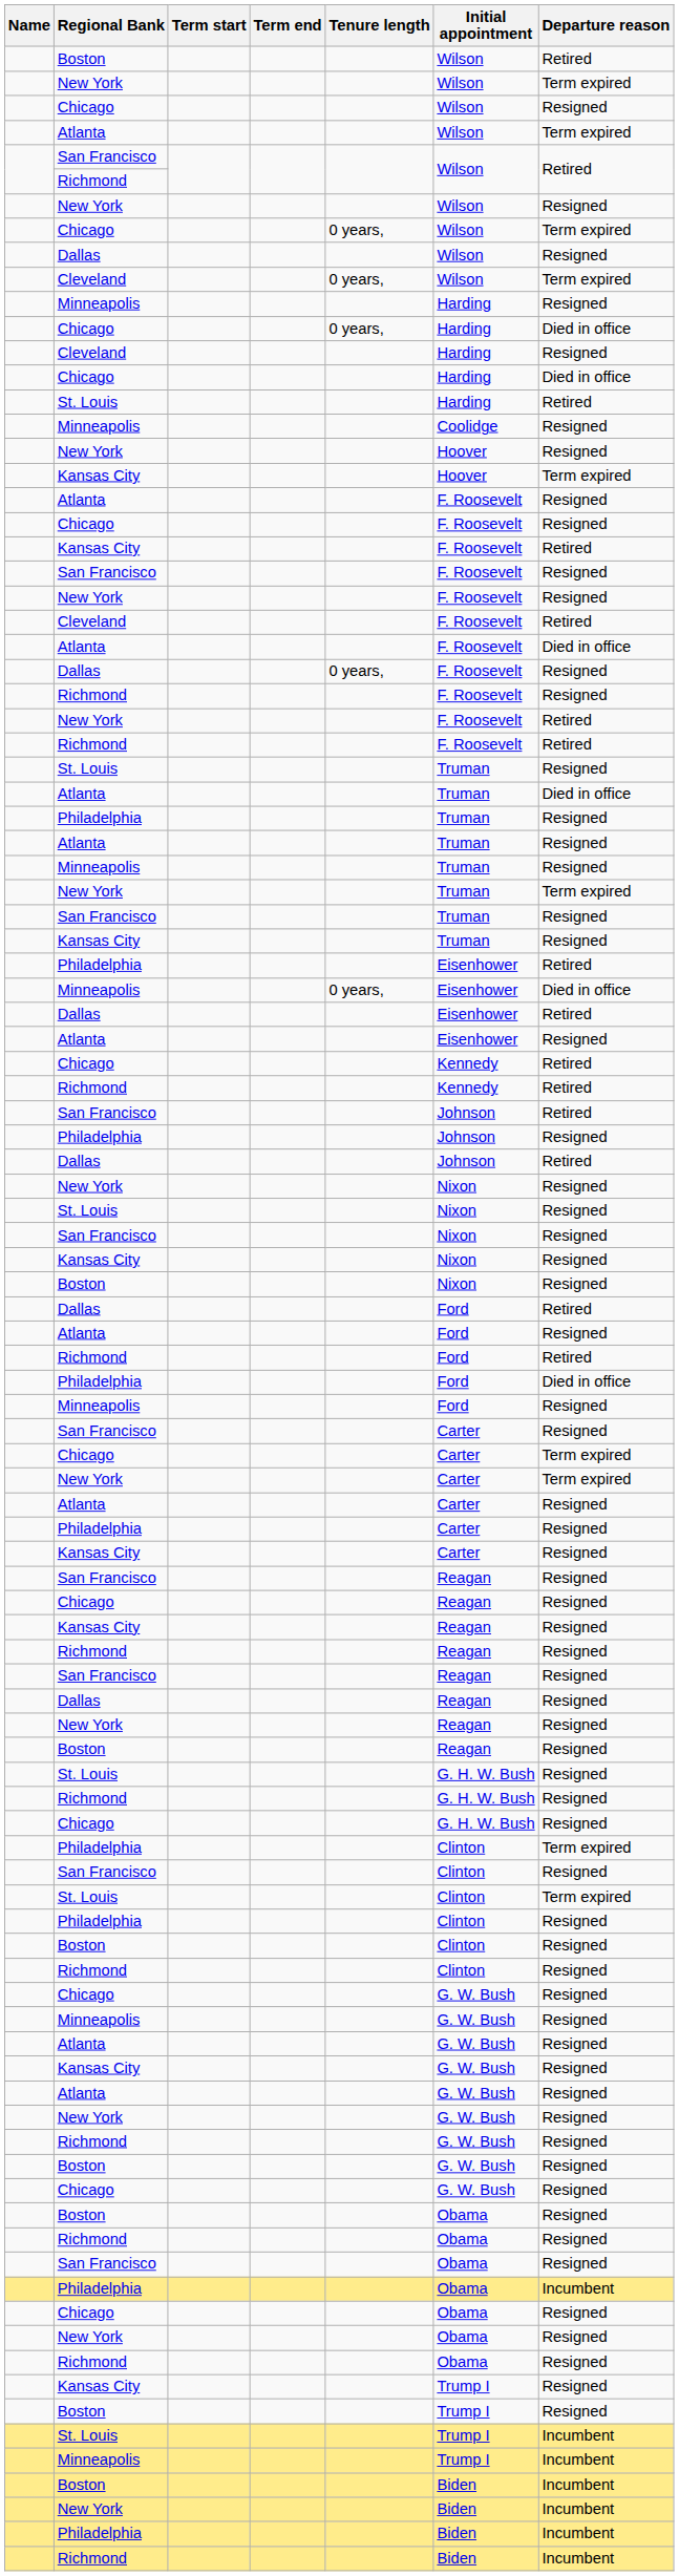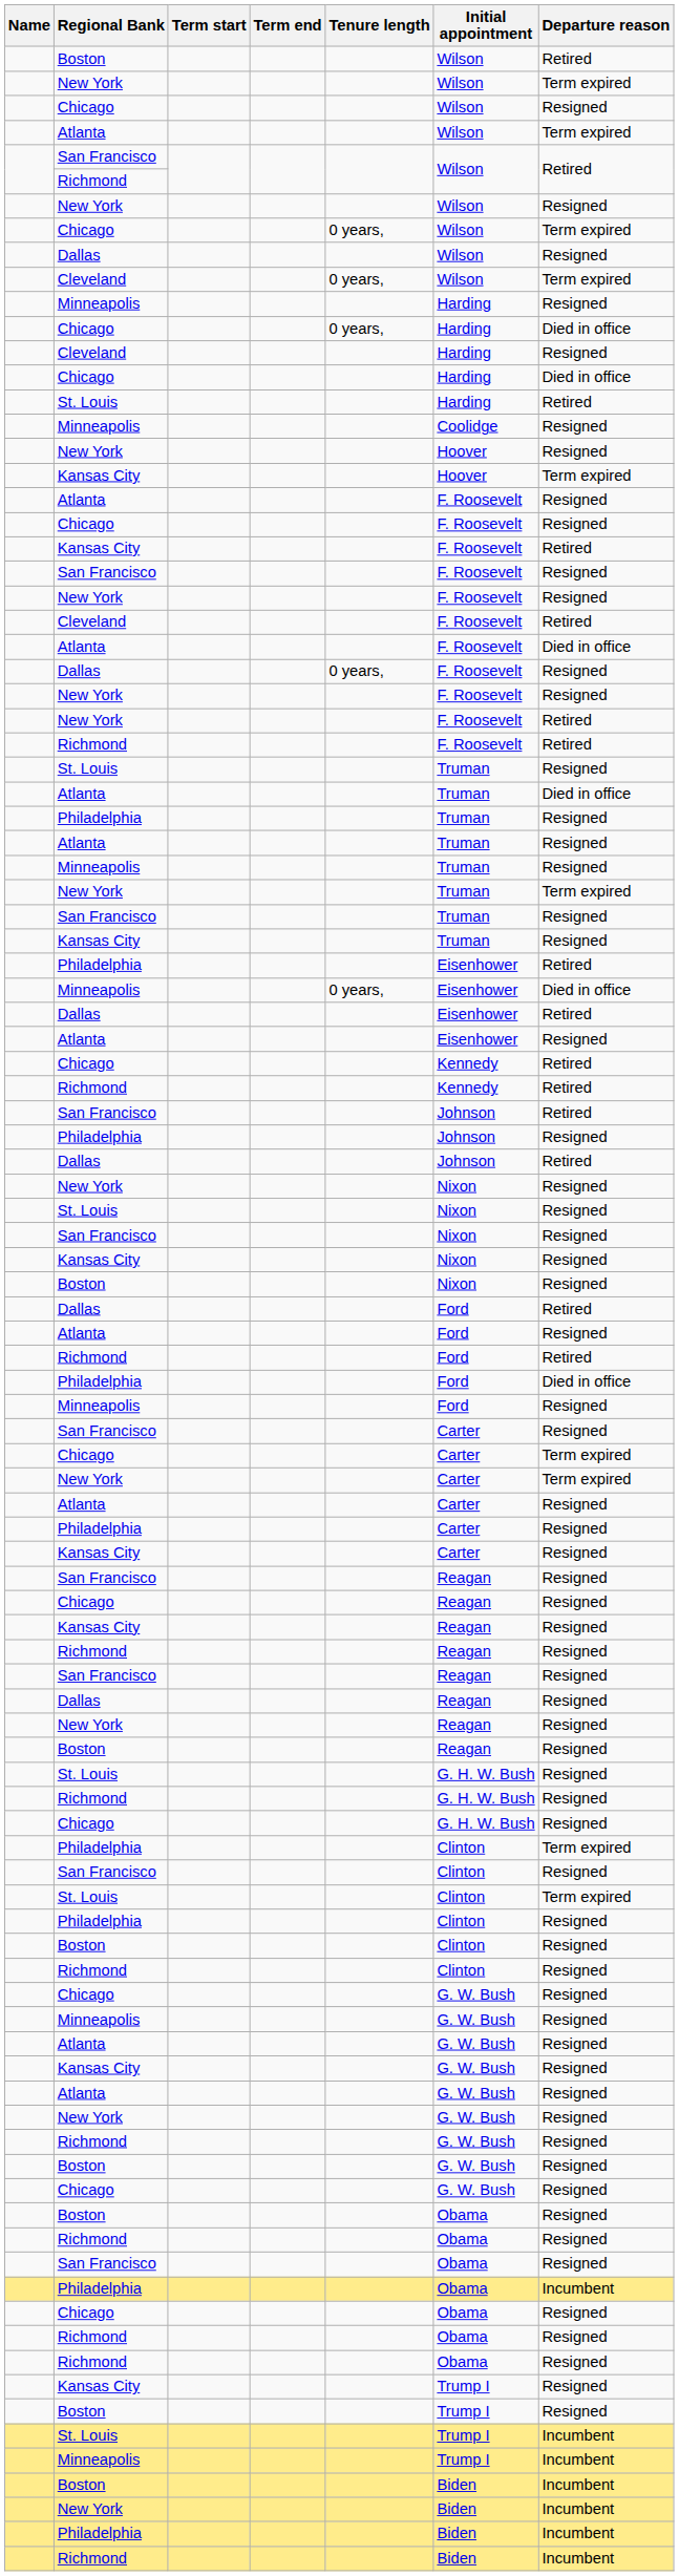row 28 | Regional Bank: Richmond -> New York
row 95 | Regional Bank: New York -> Richmond
